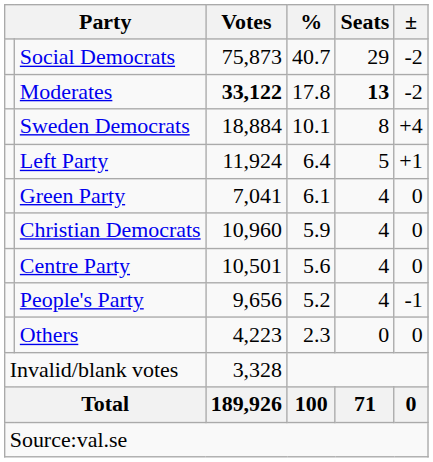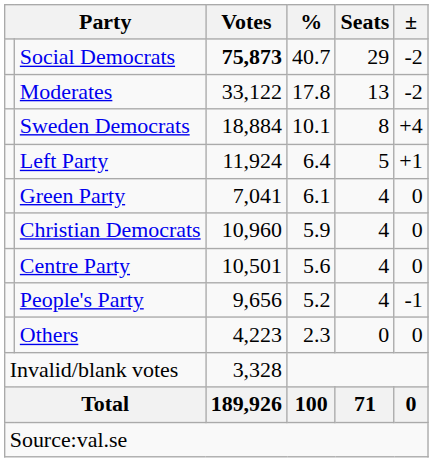Social Democrats | Votes: normal -> bold
Moderates | Votes: bold -> normal
Moderates | Seats: bold -> normal
